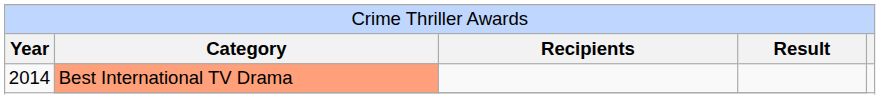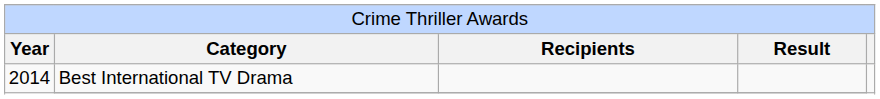2014 / Best International TV Drama | column 2: lightsalmon background -> no background
